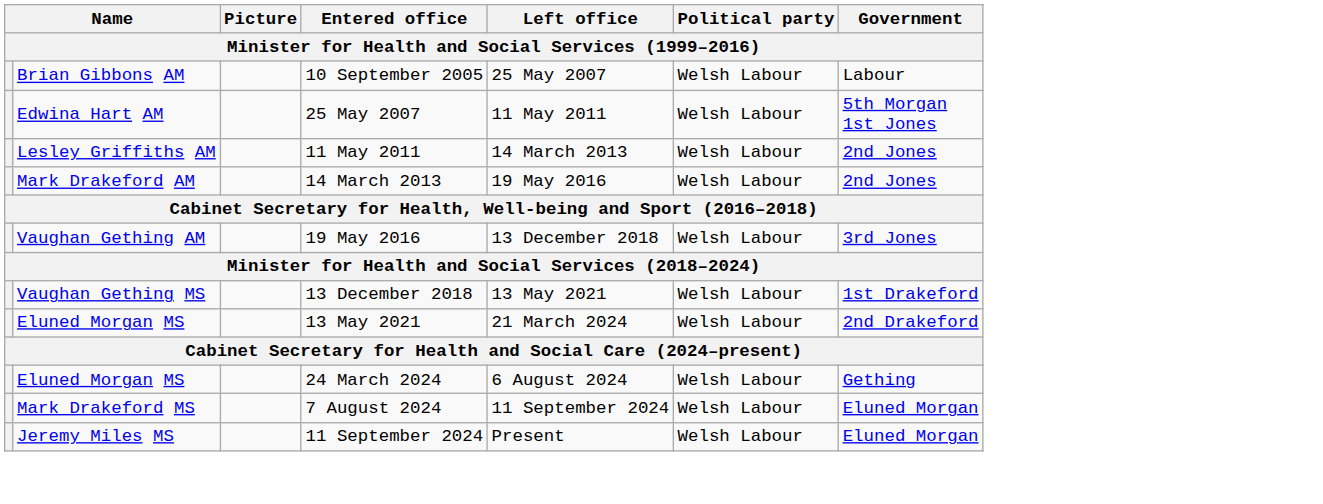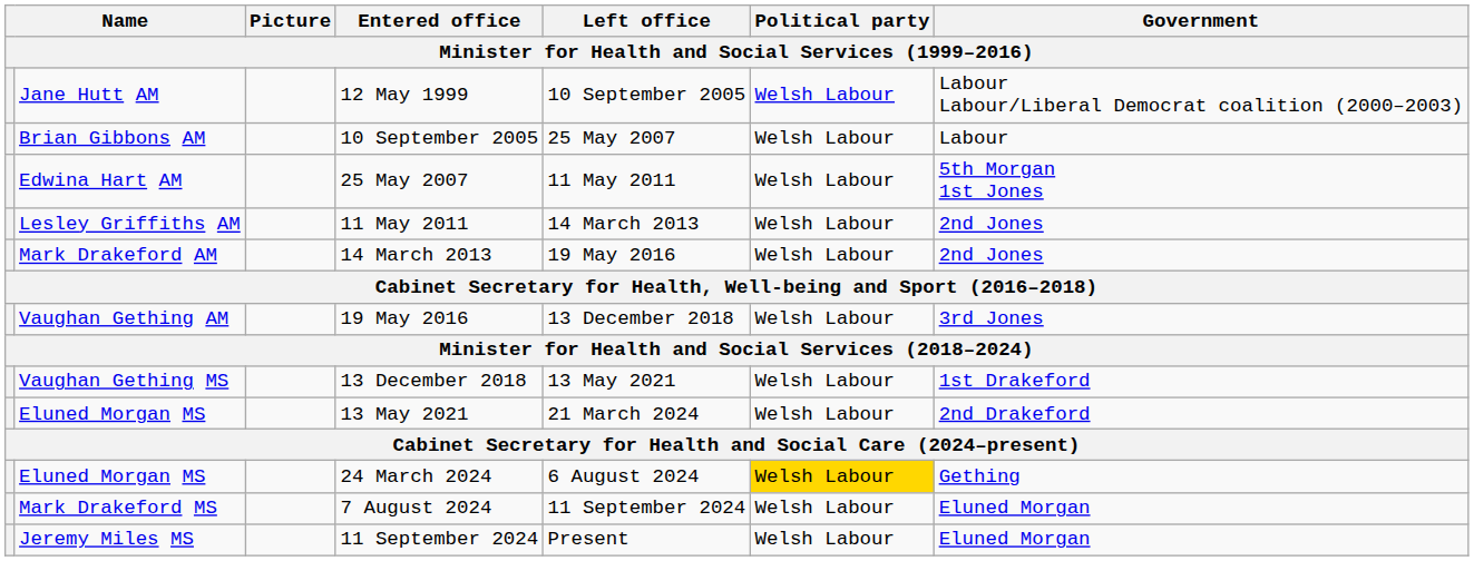+ row: Jane Hutt AM | 12 May 1999 | 10 September 2005 | Welsh Labour | Labour Labour/Liberal Democrat coalition (2000–2003)
24 March 2024 | Political party: no background -> gold background
